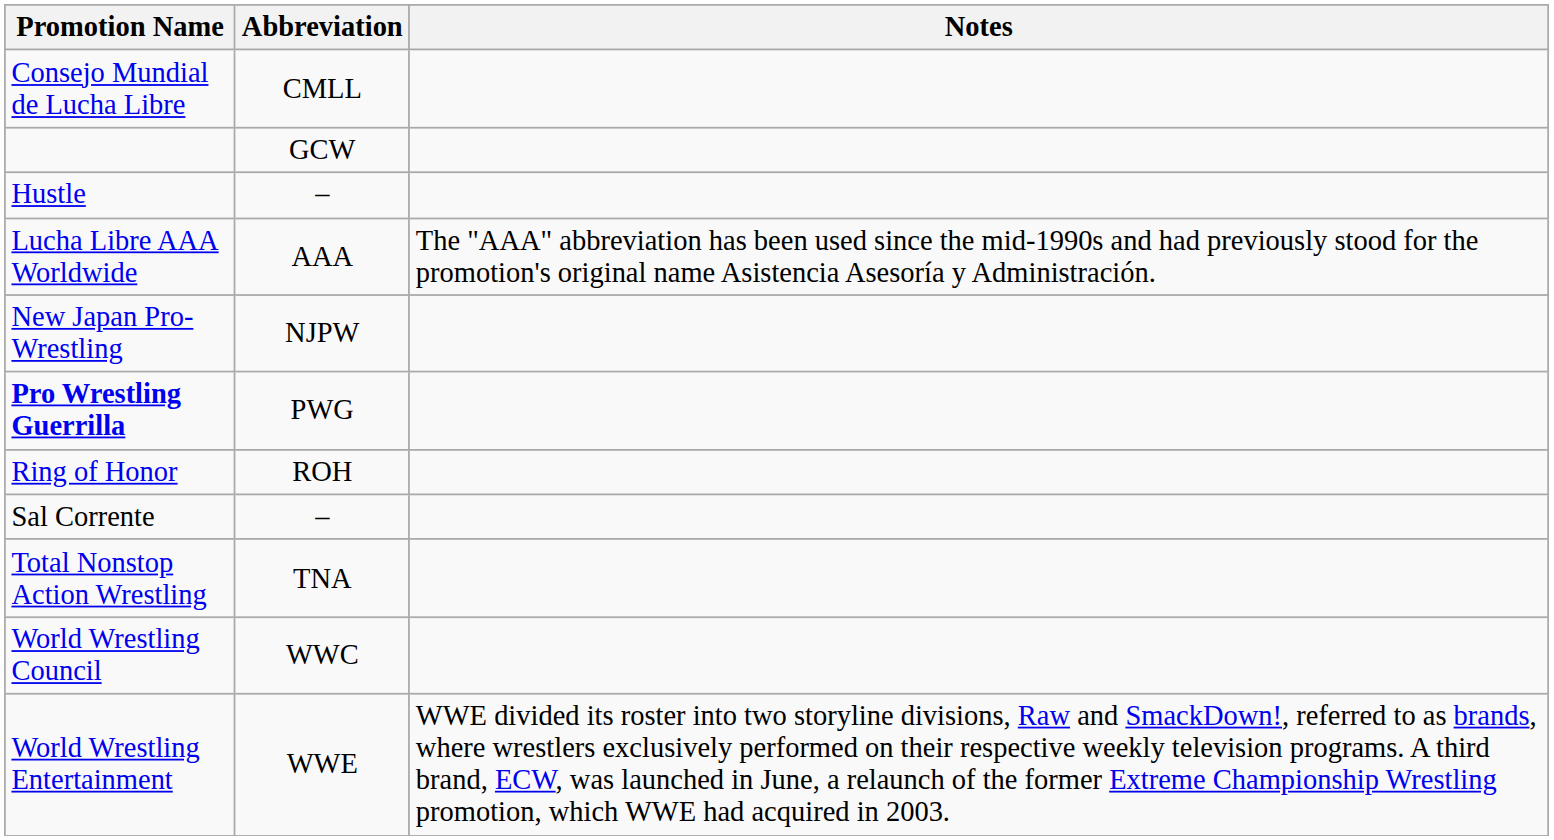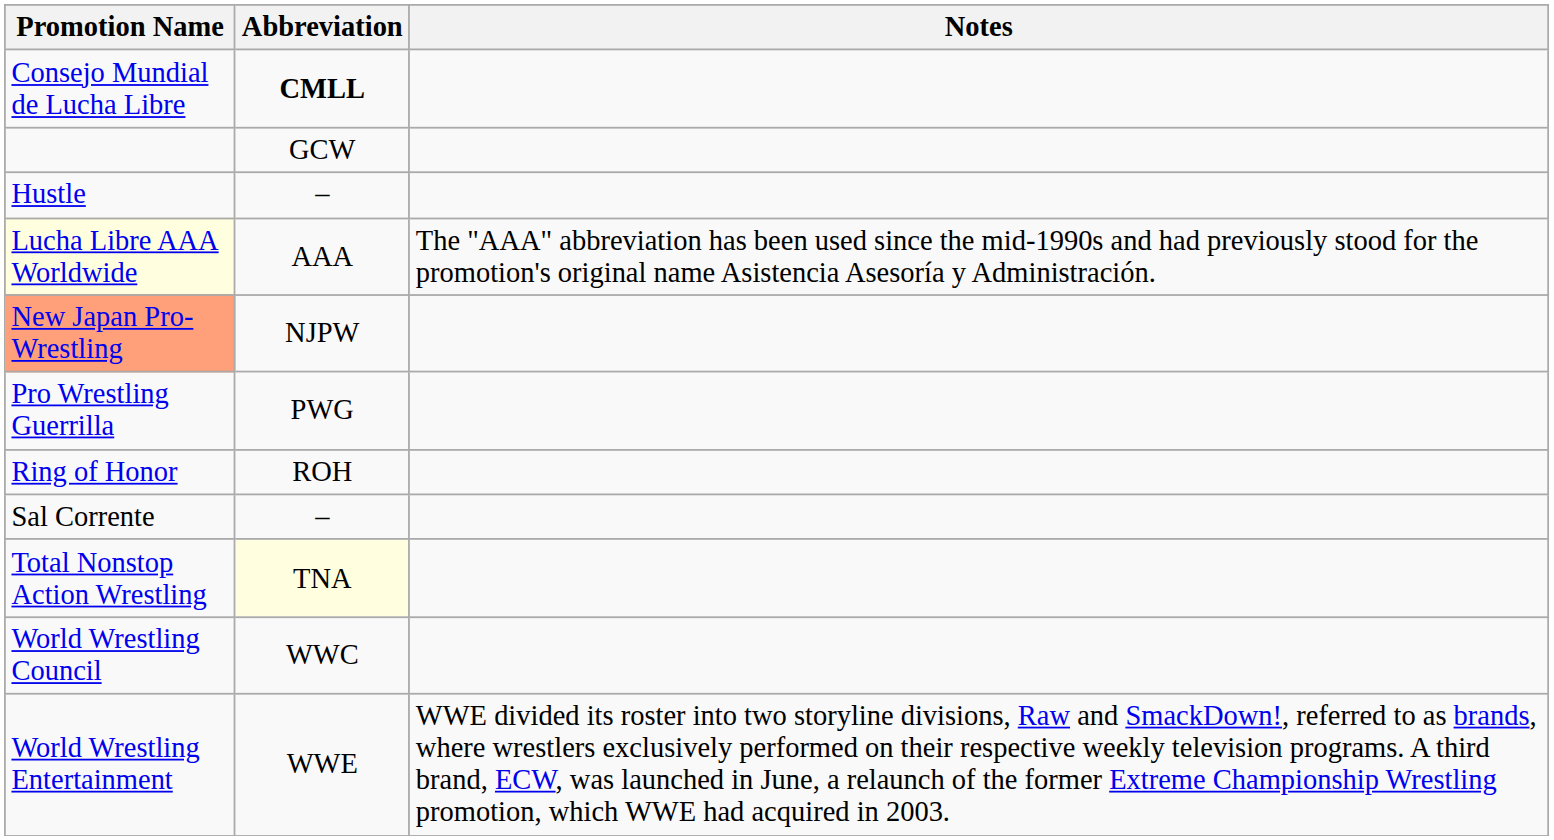Consejo Mundial de Lucha Libre | Abbreviation: normal -> bold
Lucha Libre AAA Worldwide | Promotion Name: no background -> lightyellow background
New Japan Pro-Wrestling | Promotion Name: no background -> lightsalmon background
Pro Wrestling Guerrilla | Promotion Name: bold -> normal
Total Nonstop Action Wrestling | Abbreviation: no background -> lightyellow background
